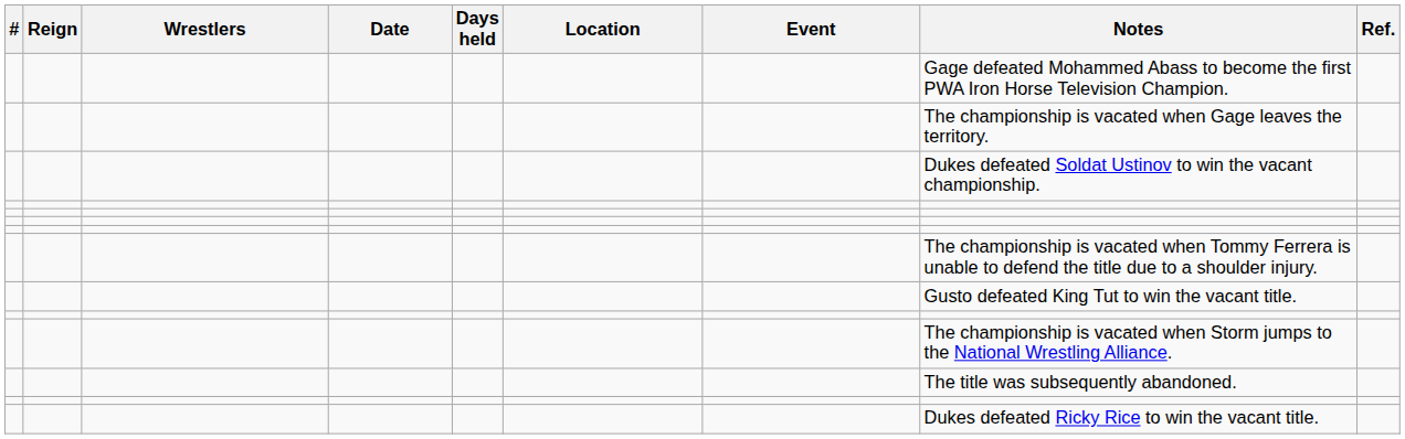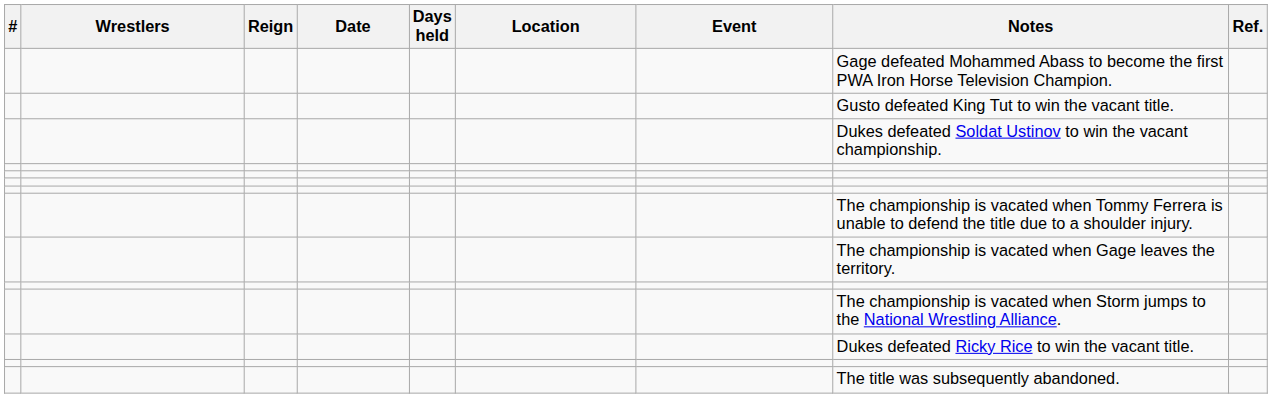columns swapped: Wrestlers <-> Reign
row 3 | Notes: The championship is vacated when Gage leaves the territory. -> Gusto defeated King Tut to win the vacant title.
row 10 | Notes: Gusto defeated King Tut to win the vacant title. -> The championship is vacated when Gage leaves the territory.
row 13 | Notes: The title was subsequently abandoned. -> Dukes defeated Ricky Rice to win the vacant title.
row 15 | Notes: Dukes defeated Ricky Rice to win the vacant title. -> The title was subsequently abandoned.
